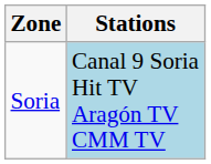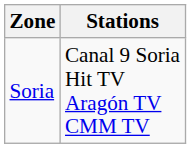Soria | Stations: lightblue background -> no background
